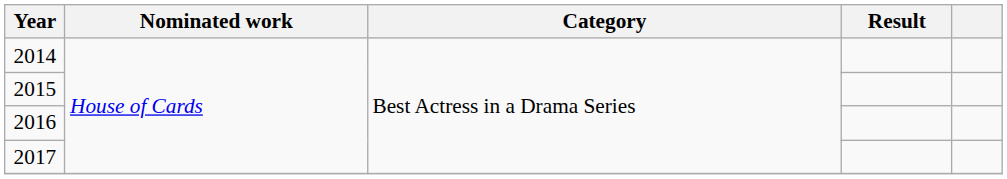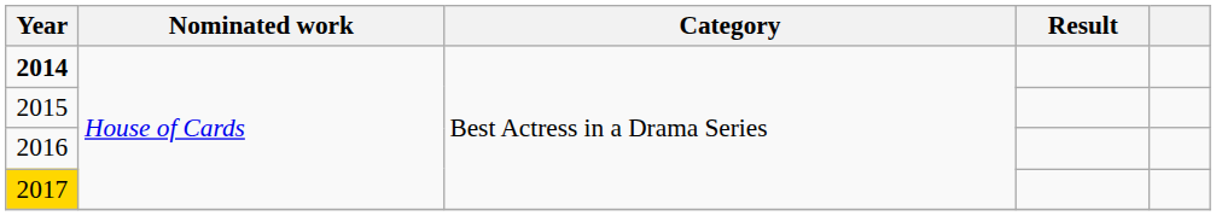2014 | Year: normal -> bold
2017 | Year: no background -> gold background
